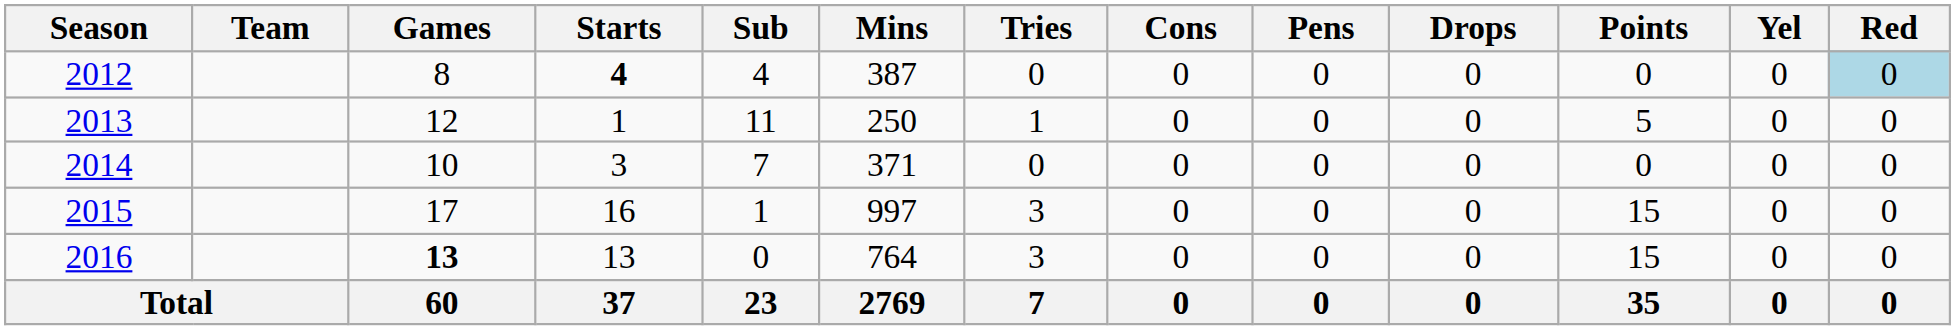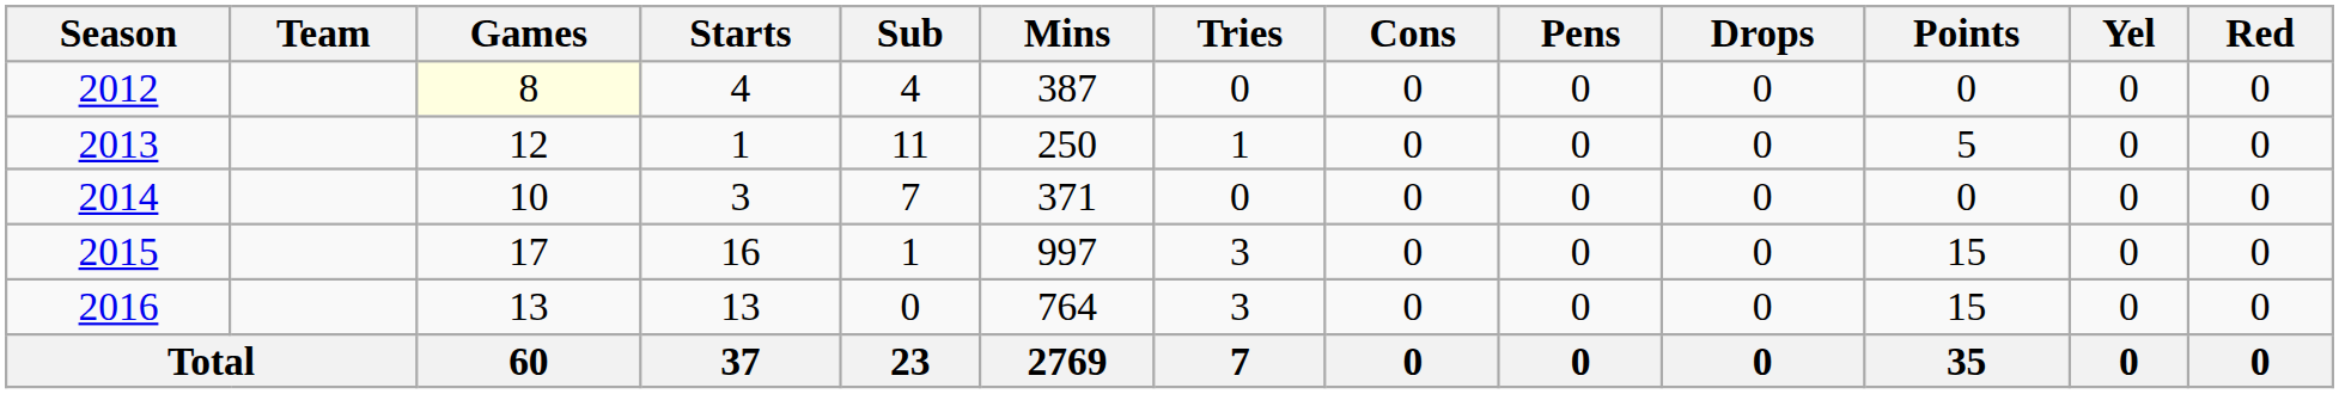2012 | Games: no background -> lightyellow background
2012 | Starts: bold -> normal
2012 | Red: lightblue background -> no background
2016 | Games: bold -> normal
